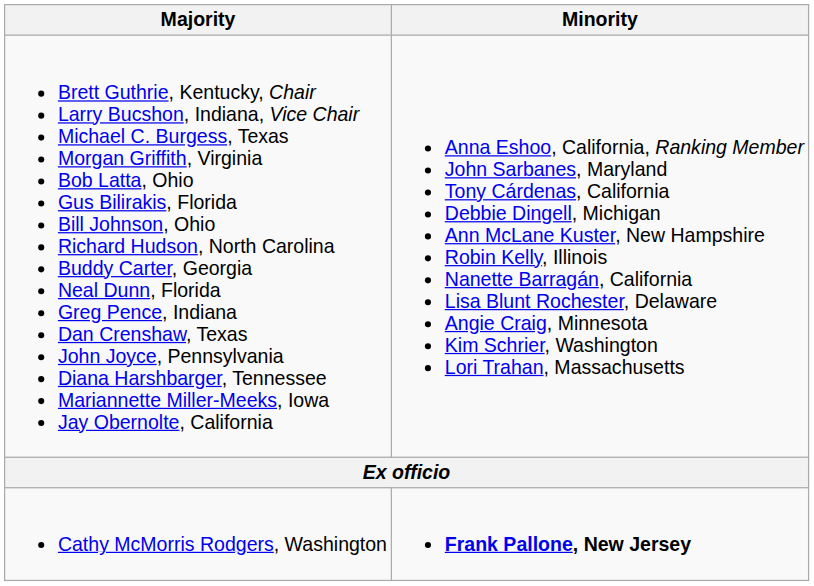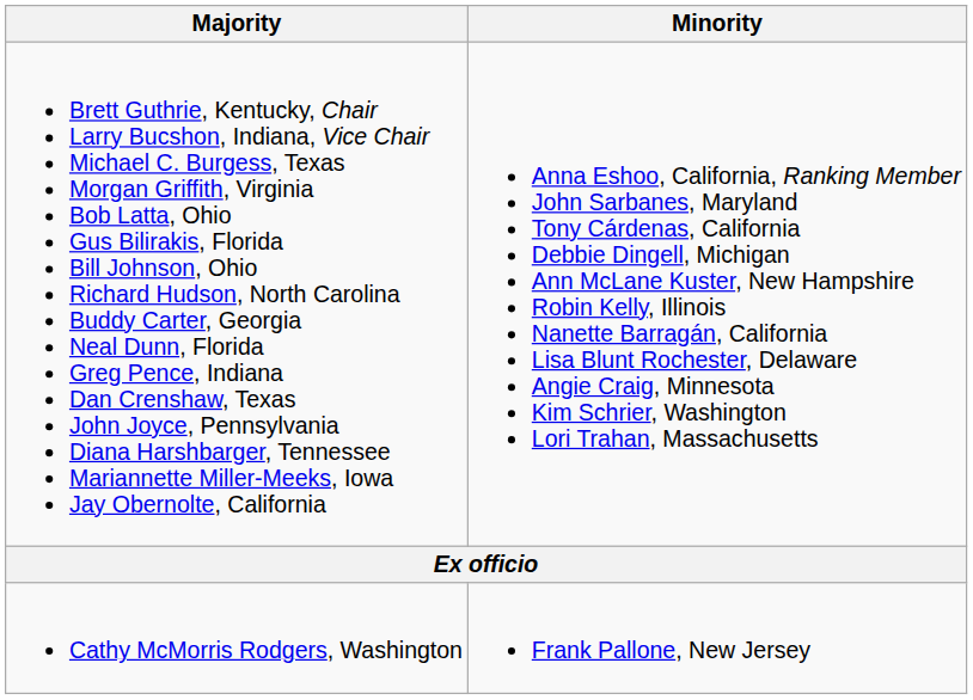Cathy McMorris Rodgers, Washington | Minority: bold -> normal
